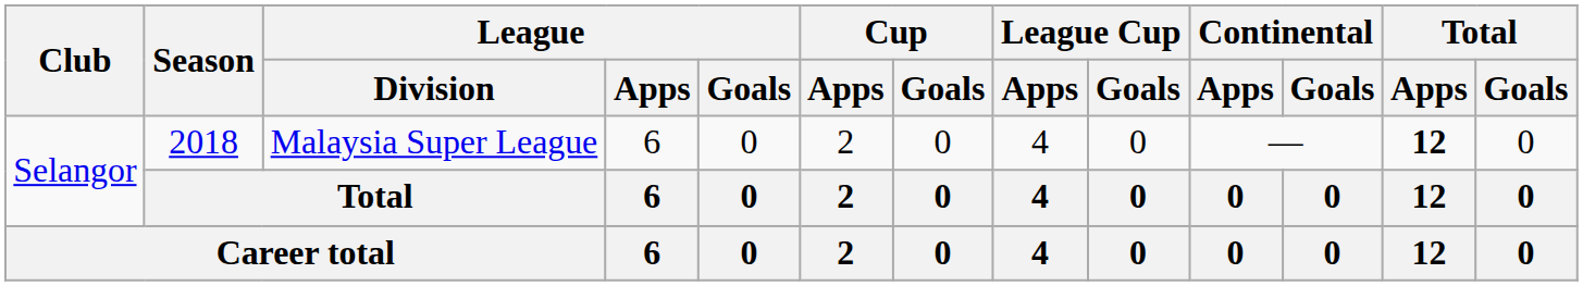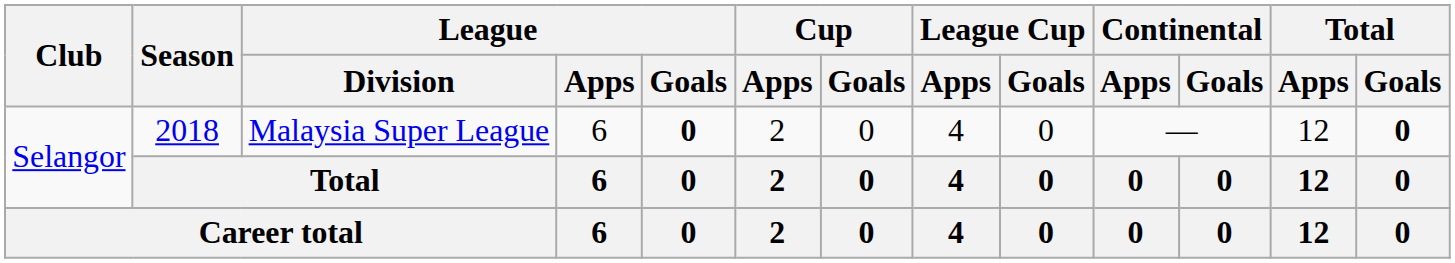Selangor / Malaysia Super League | League / Goals: normal -> bold
Selangor / Malaysia Super League | Total / Apps: bold -> normal
Selangor / Malaysia Super League | Total / Goals: normal -> bold
